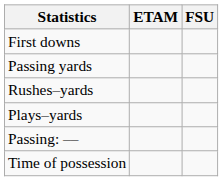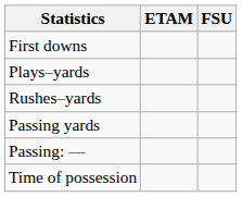rows swapped: Plays–yards <-> Passing yards
